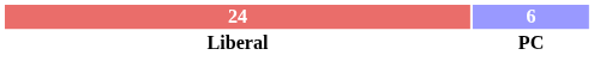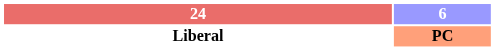Liberal | 6: no background -> lightsalmon background
